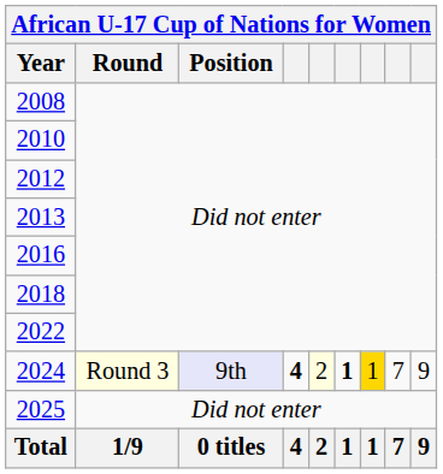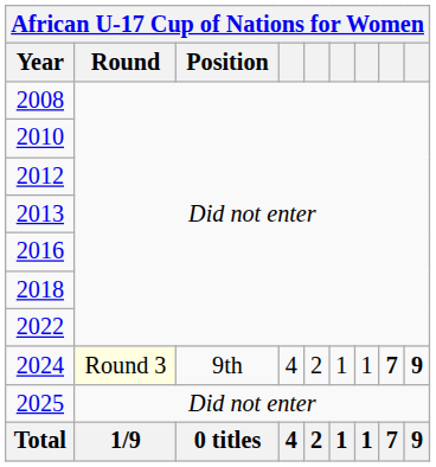2024 | Position: lavender background -> no background
2024 | column 4: bold -> normal
2024 | column 5: lightyellow background -> no background
2024 | column 6: bold -> normal
2024 | column 7: gold background -> no background
2024 | column 8: normal -> bold
2024 | column 9: normal -> bold
